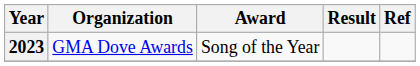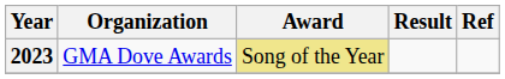2023 | Award: no background -> khaki background
